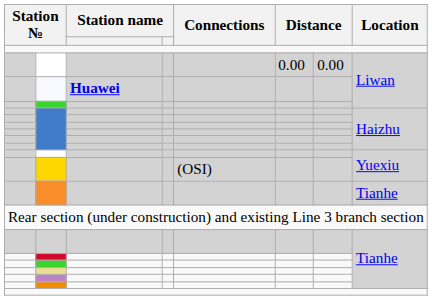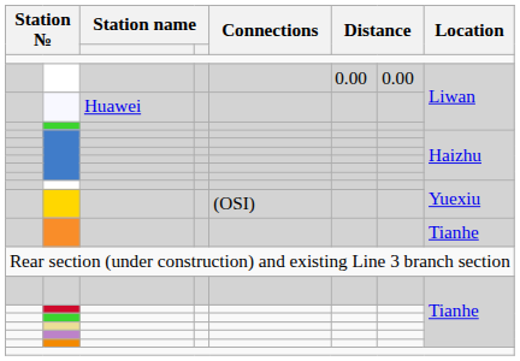Huawei | column 3: bold -> normal
